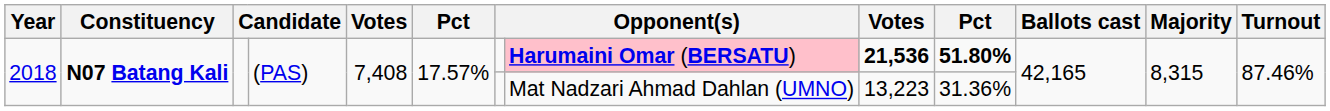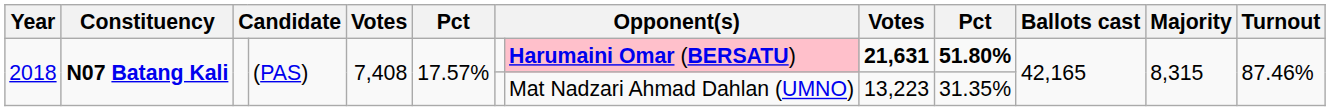row 2 | column 9: 21,536 -> 21,631
row 3 | column 10: 31.36% -> 31.35%
